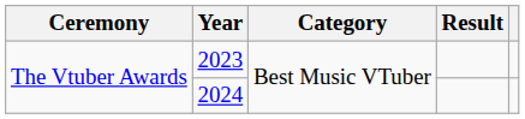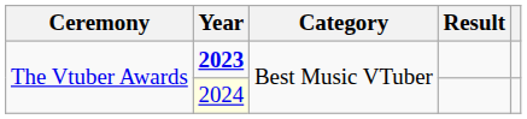2023 | Year: normal -> bold
2024 | Year: no background -> lightyellow background
